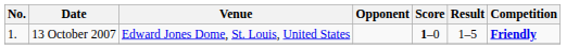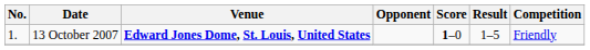13 October 2007 | Venue: normal -> bold
13 October 2007 | Competition: bold -> normal
